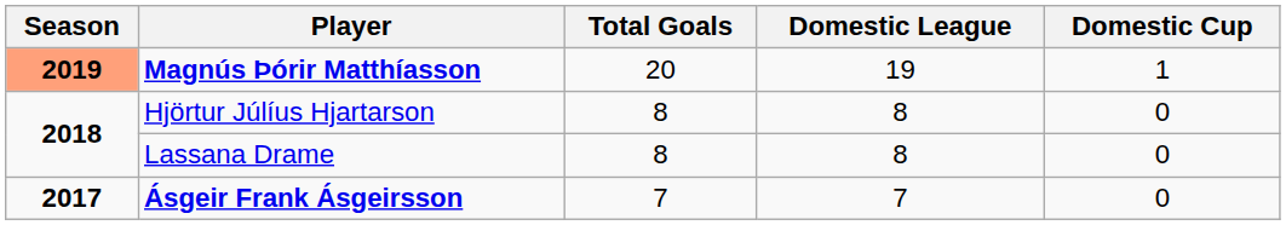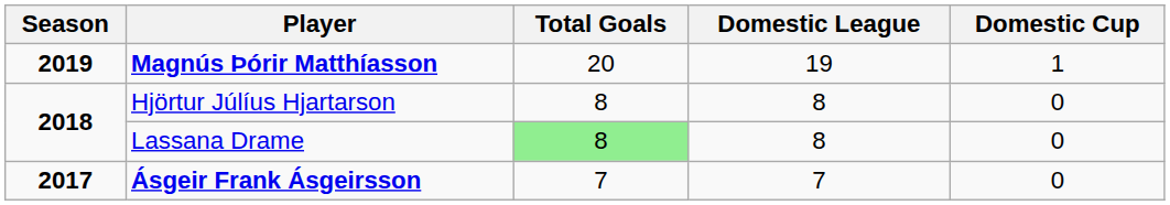Magnús Þórir Matthíasson | Season: lightsalmon background -> no background
Lassana Drame | Total Goals: no background -> lightgreen background
